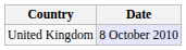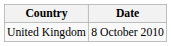United Kingdom | Date: lavender background -> no background
